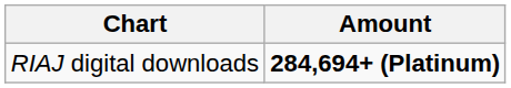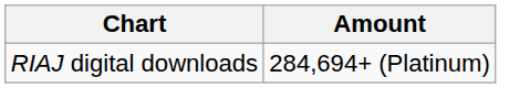RIAJ digital downloads | Amount: bold -> normal
